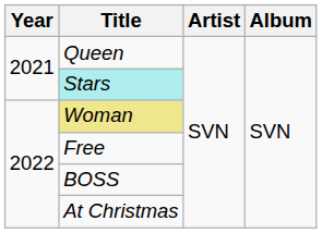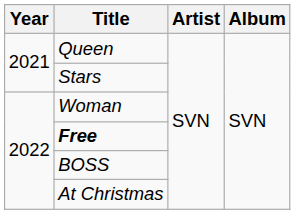Stars | Title: paleturquoise background -> no background
Woman | Title: khaki background -> no background
Free | Title: normal -> bold
